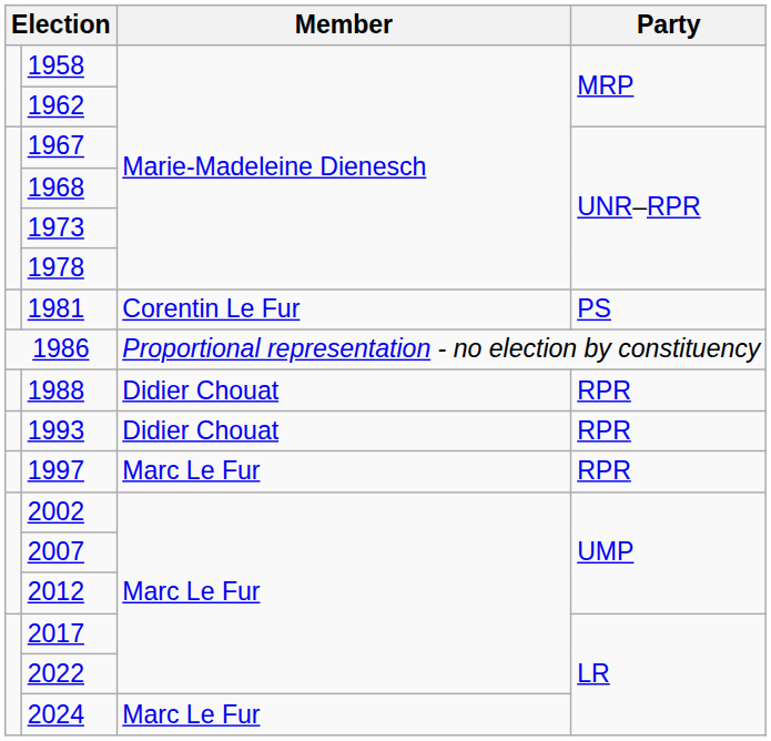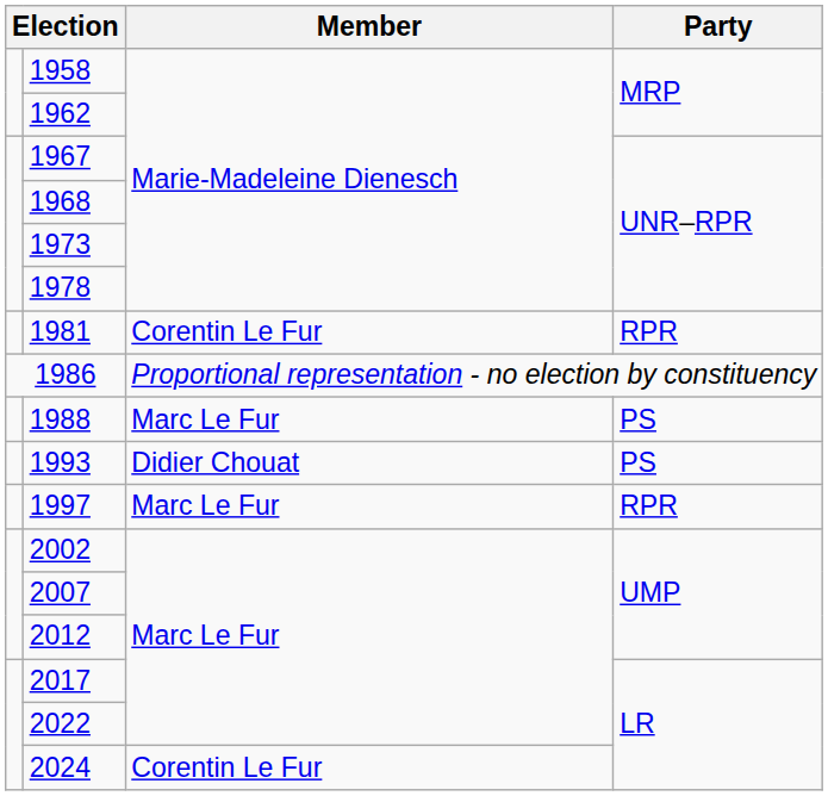1981 | Party: PS -> RPR
1988 | Member: Didier Chouat -> Marc Le Fur
1988 | Party: RPR -> PS
1993 | Party: RPR -> PS
2024 | Member: Marc Le Fur -> Corentin Le Fur
